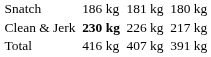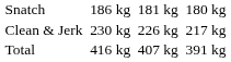Clean & Jerk | column 2: bold -> normal
